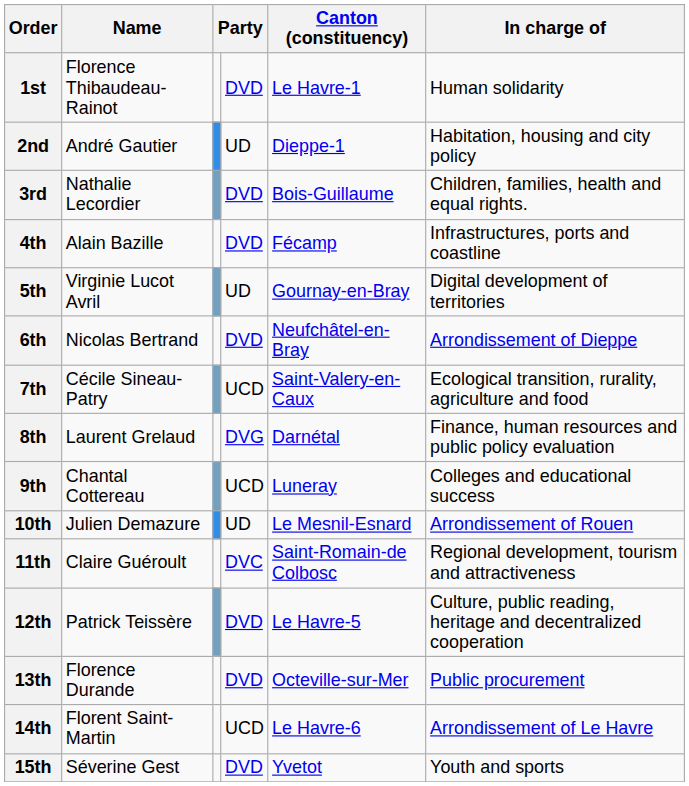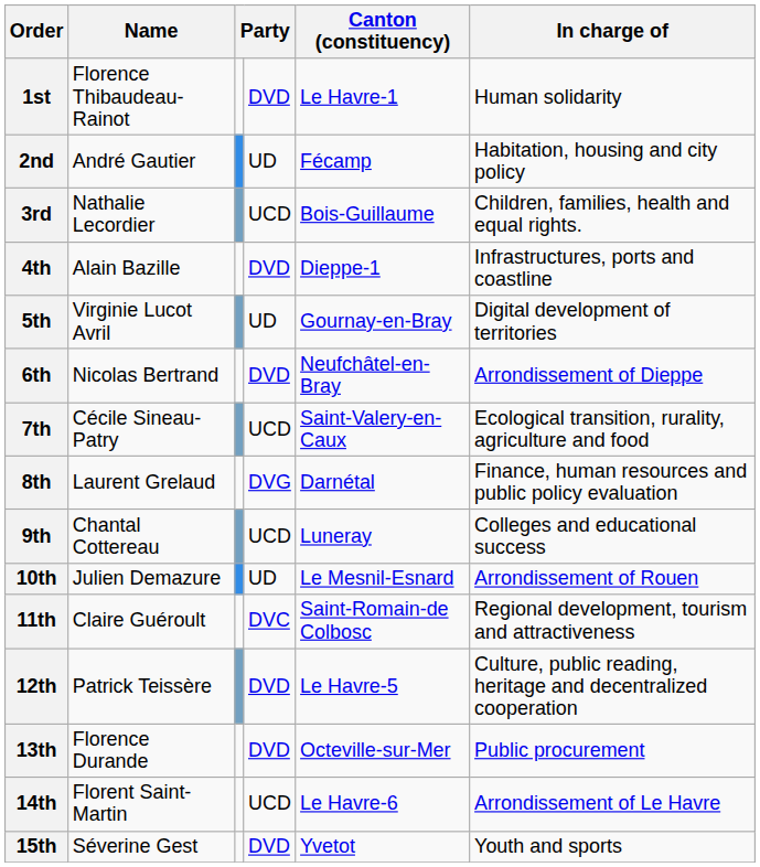2nd | Canton (constituency): Dieppe-1 -> Fécamp
3rd | column 4: DVD -> UCD
4th | Canton (constituency): Fécamp -> Dieppe-1
